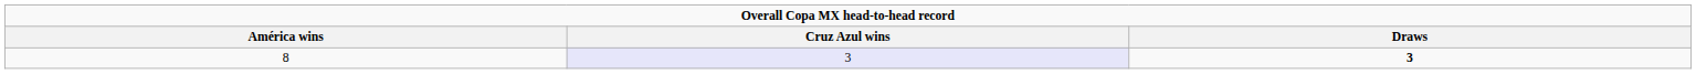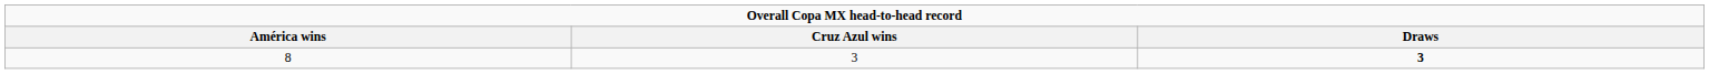8 | Cruz Azul wins: lavender background -> no background
